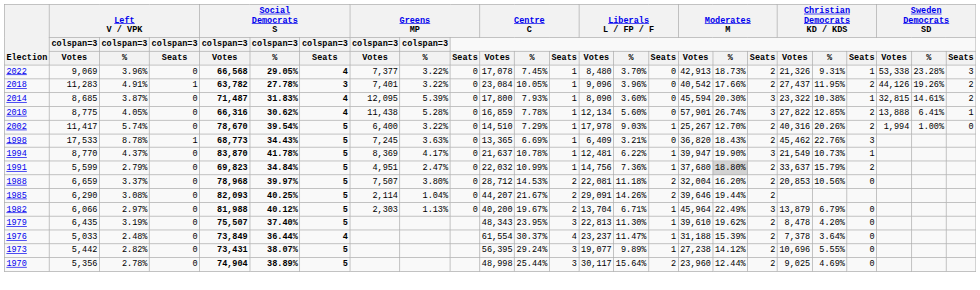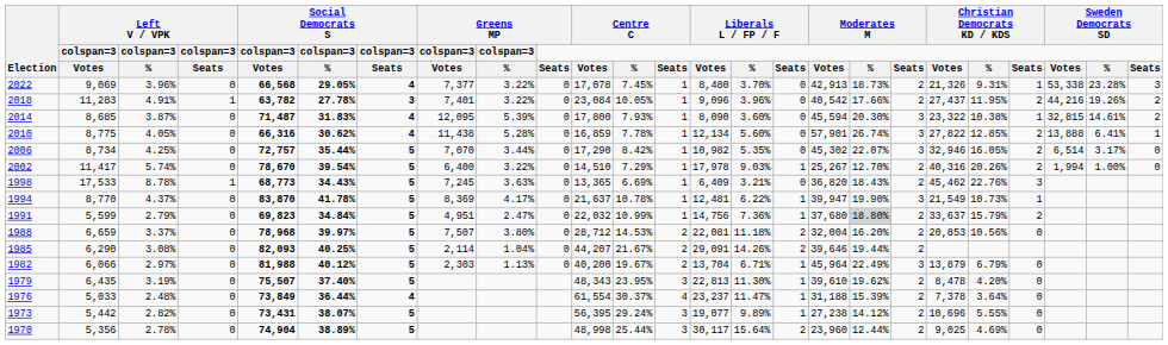2018 | Sweden Democrats SD / Votes: 44,126 -> 44,216
+ row: 2006 | 8,734 | 4.25% | 0 | 72,757 | 35.44% | 5 | 7,070 | 3.44% | 0 | 17,290 | 8.42% | 1 | 10,982 | 5.35% | 0 | 45,302 | 22.07% | 3 | 32,946 | 16.05% | 2 | 6,514 | 3.17% | 0
